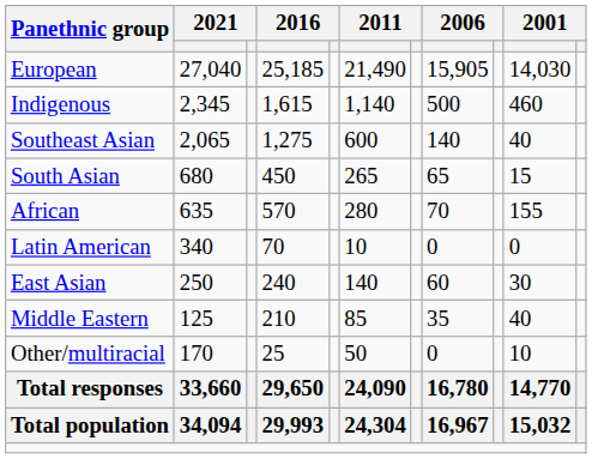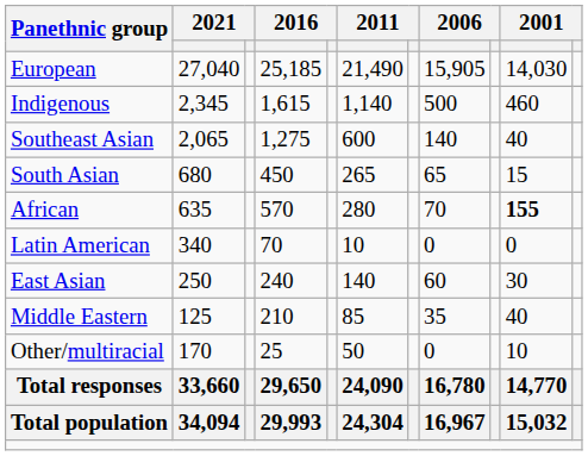African | column 10: normal -> bold
